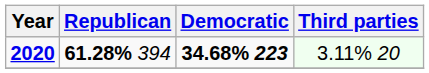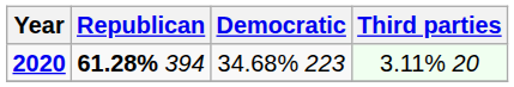2020 | Democratic: bold -> normal
